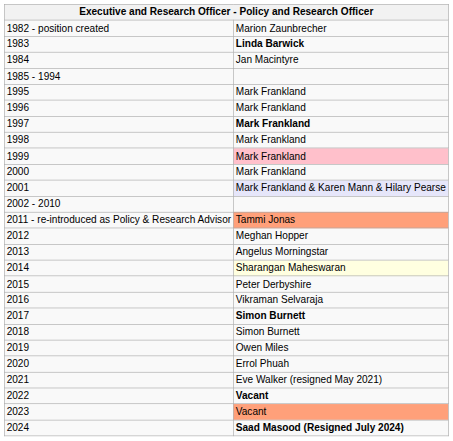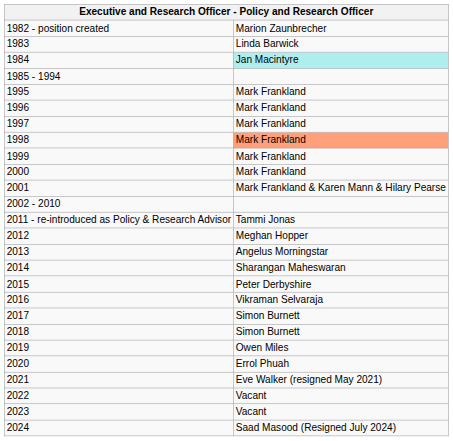1983 | column 2: bold -> normal
1984 | column 2: no background -> paleturquoise background
1997 | column 2: bold -> normal
1998 | column 2: no background -> lightsalmon background
1999 | column 2: pink background -> no background
2001 | column 2: lavender background -> no background
2011 - re-introduced as Policy & Research Advisor | column 2: lightsalmon background -> no background
2014 | column 2: lightyellow background -> no background
2017 | column 2: bold -> normal
2022 | column 2: bold -> normal
2023 | column 2: lightsalmon background -> no background
2024 | column 2: bold -> normal
